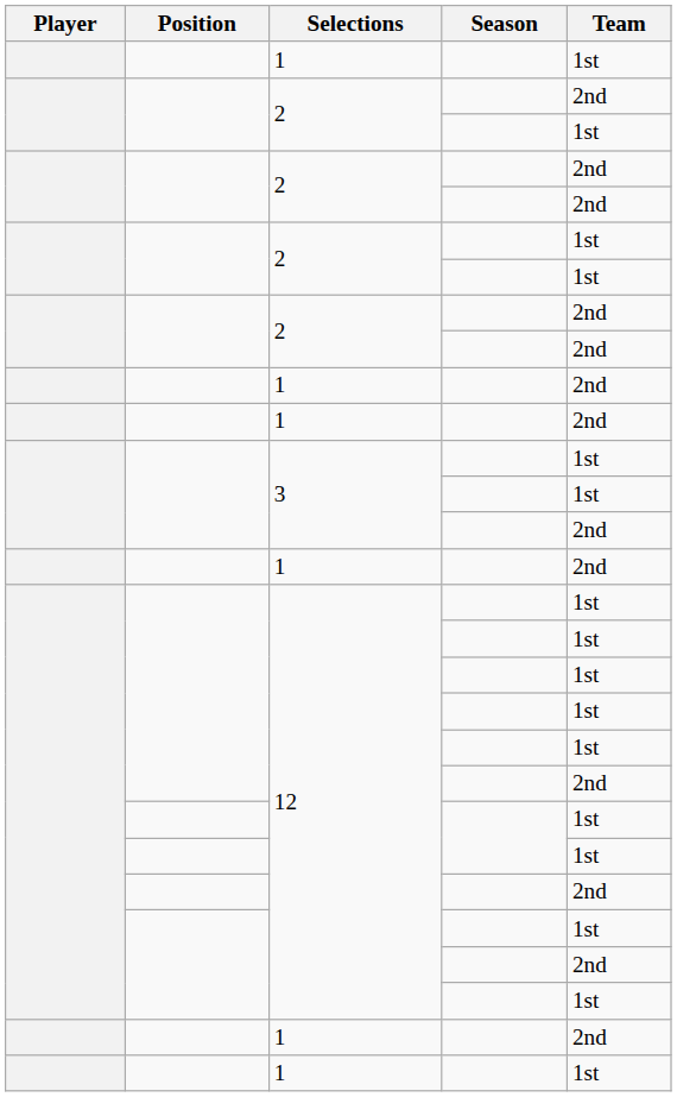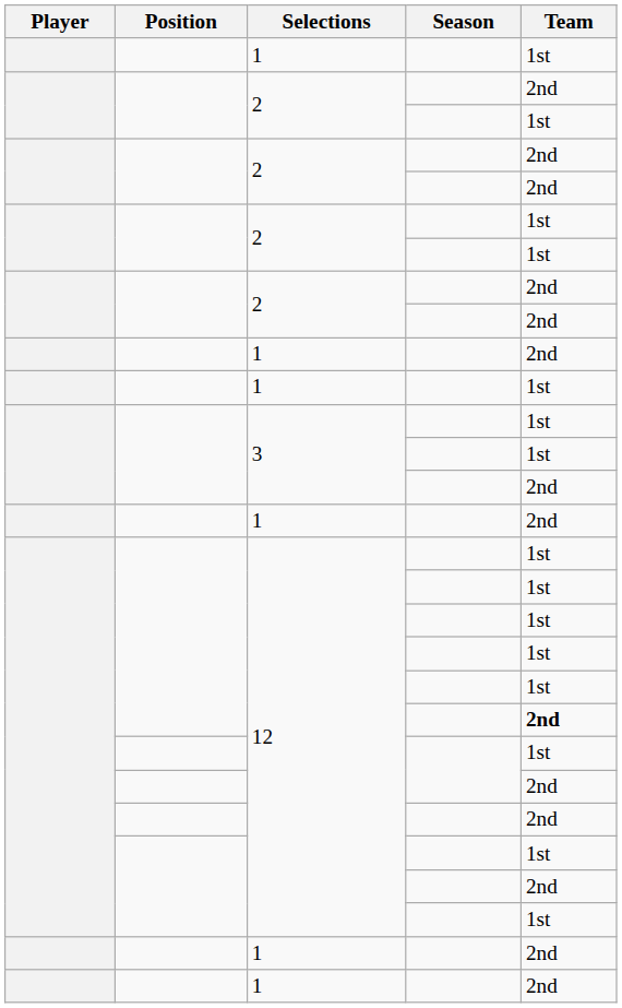row 12 | Team: 2nd -> 1st
row 22 | Team: normal -> bold
row 24 | Team: 1st -> 2nd
row 30 | Team: 1st -> 2nd
